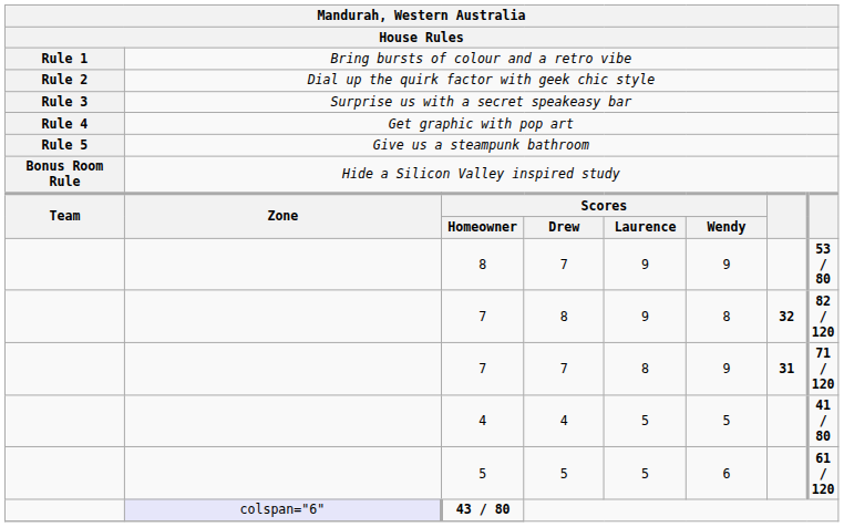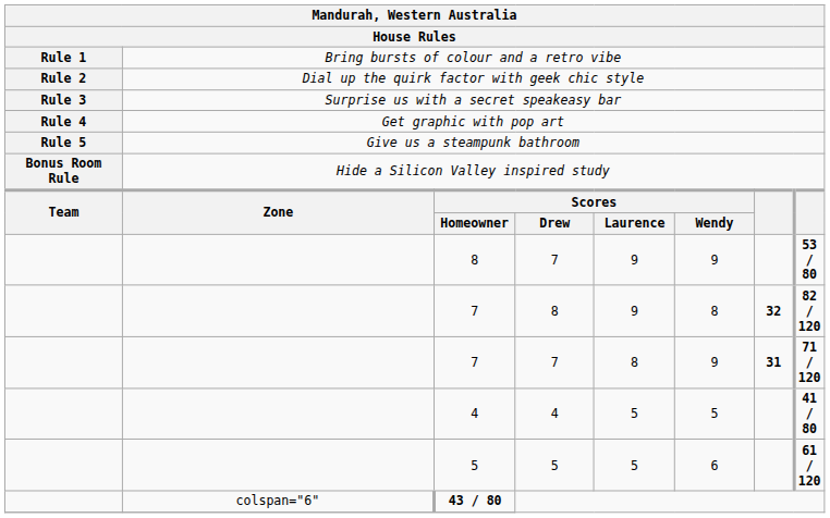43 / 80 | column 2: lavender background -> no background
